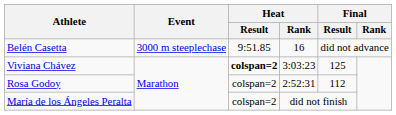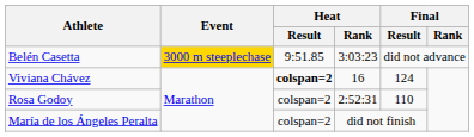Belén Casetta | Event: no background -> gold background
Belén Casetta | Heat / Rank: 16 -> 3:03:23
Viviana Chávez | Heat / Rank: 3:03:23 -> 16
Viviana Chávez | Final / Result: 125 -> 124
Rosa Godoy | Final / Result: 112 -> 110
